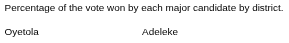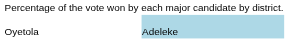Oyetola | column 2: no background -> lightblue background
